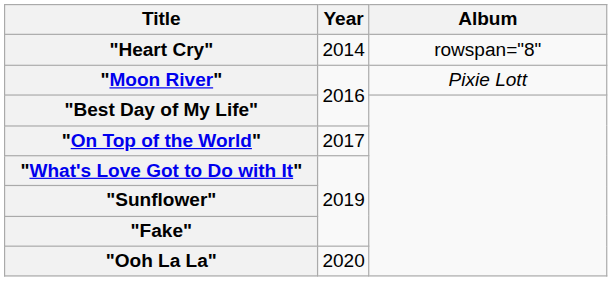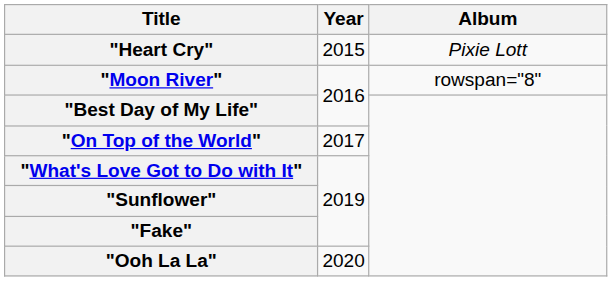"Heart Cry" | Year: 2014 -> 2015
"Heart Cry" | Album: rowspan="8" -> Pixie Lott
"Moon River" | Album: Pixie Lott -> rowspan="8"
